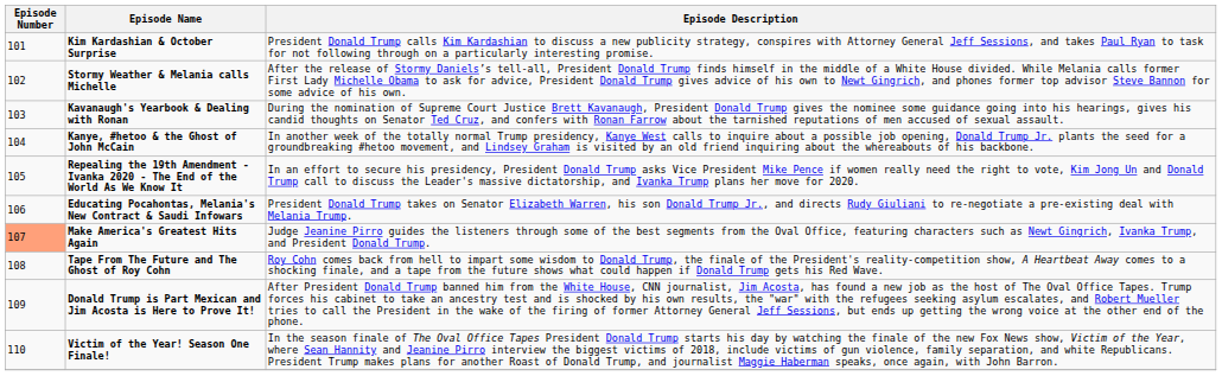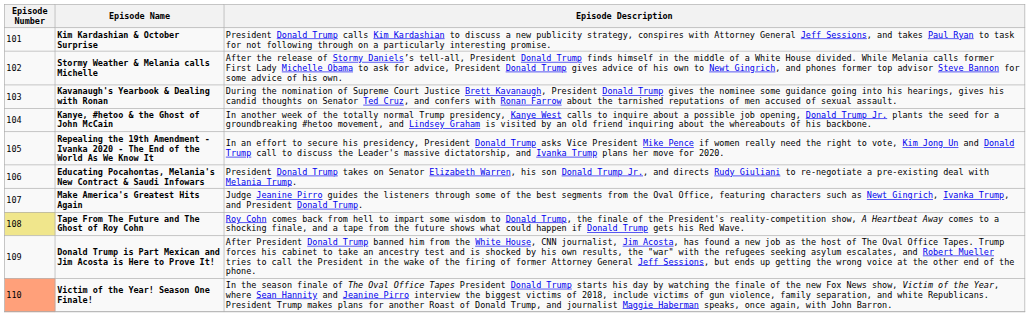Make America's Greatest Hits Again | Episode Number: lightsalmon background -> no background
Tape From The Future and The Ghost of Roy Cohn | Episode Number: no background -> khaki background
Victim of the Year! Season One Finale! | Episode Number: no background -> lightsalmon background
